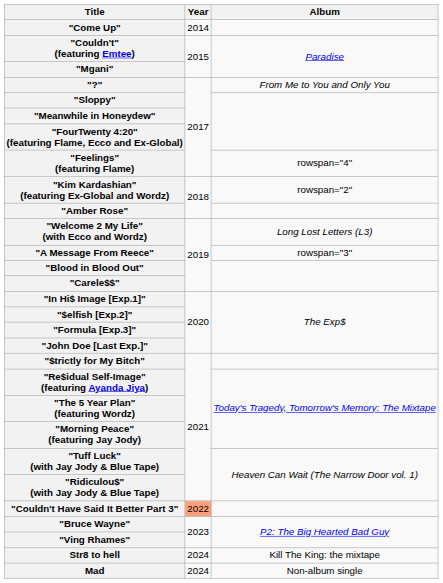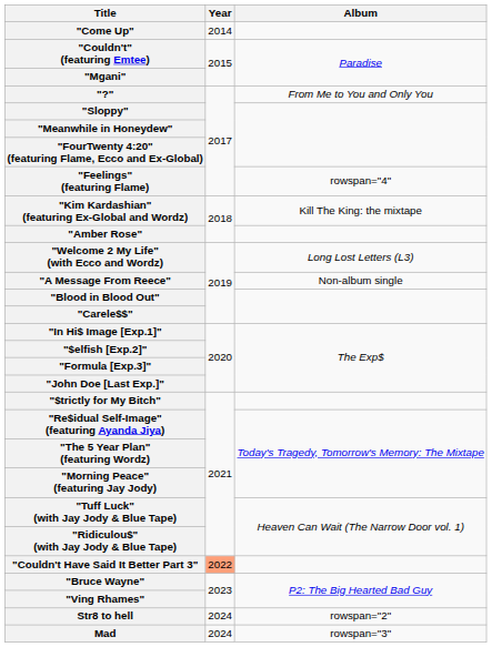"Kim Kardashian" (featuring Ex-Global and Wordz) | Album: rowspan="2" -> Kill The King: the mixtape
"A Message From Reece" | Album: rowspan="3" -> Non-album single
Str8 to hell | Album: Kill The King: the mixtape -> rowspan="2"
Mad | Album: Non-album single -> rowspan="3"
